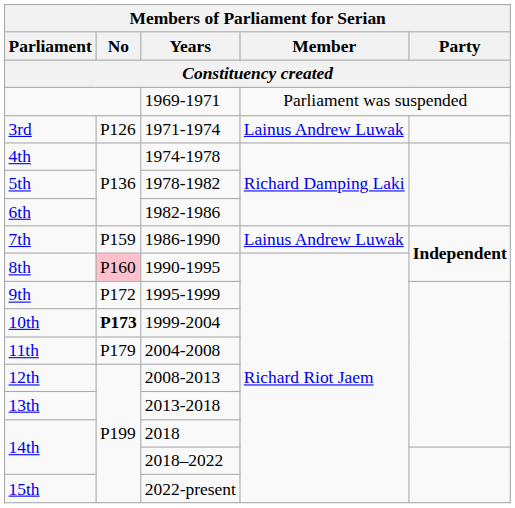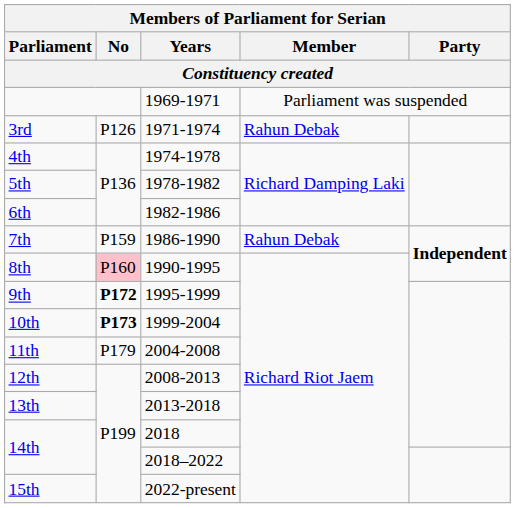3rd | Member: Lainus Andrew Luwak -> Rahun Debak
7th | Member: Lainus Andrew Luwak -> Rahun Debak
9th | No: normal -> bold
